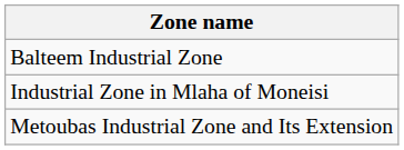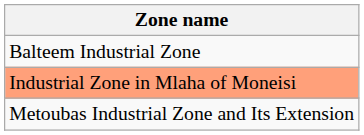row 3 | column 1: no background -> lightsalmon background
